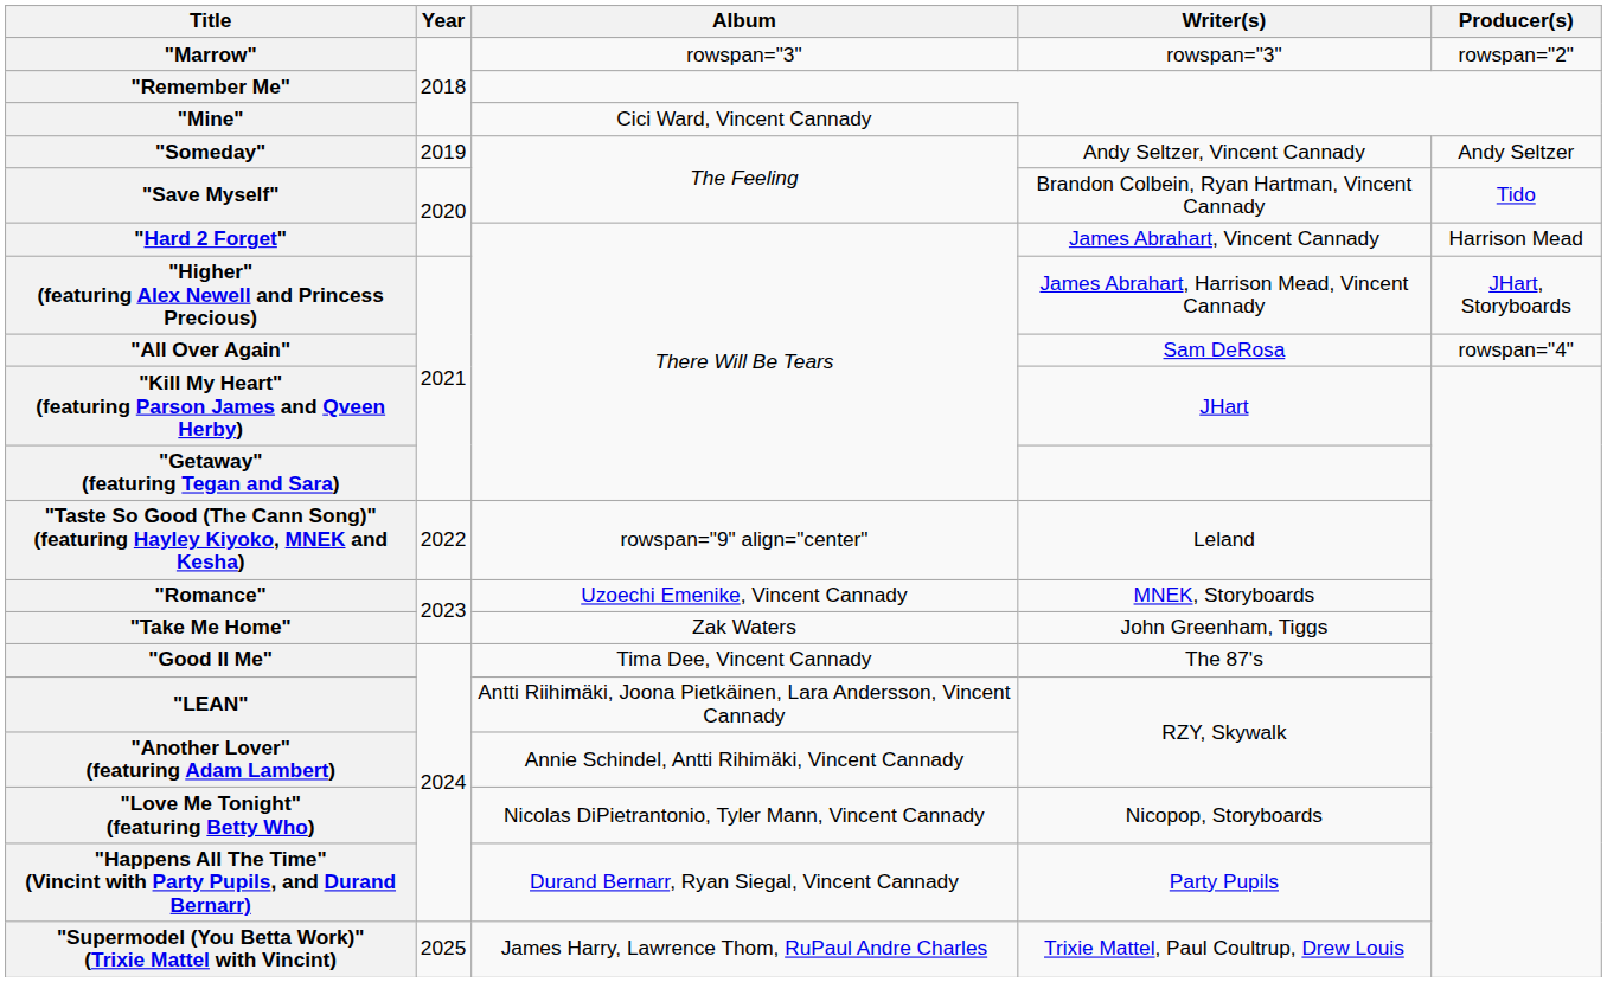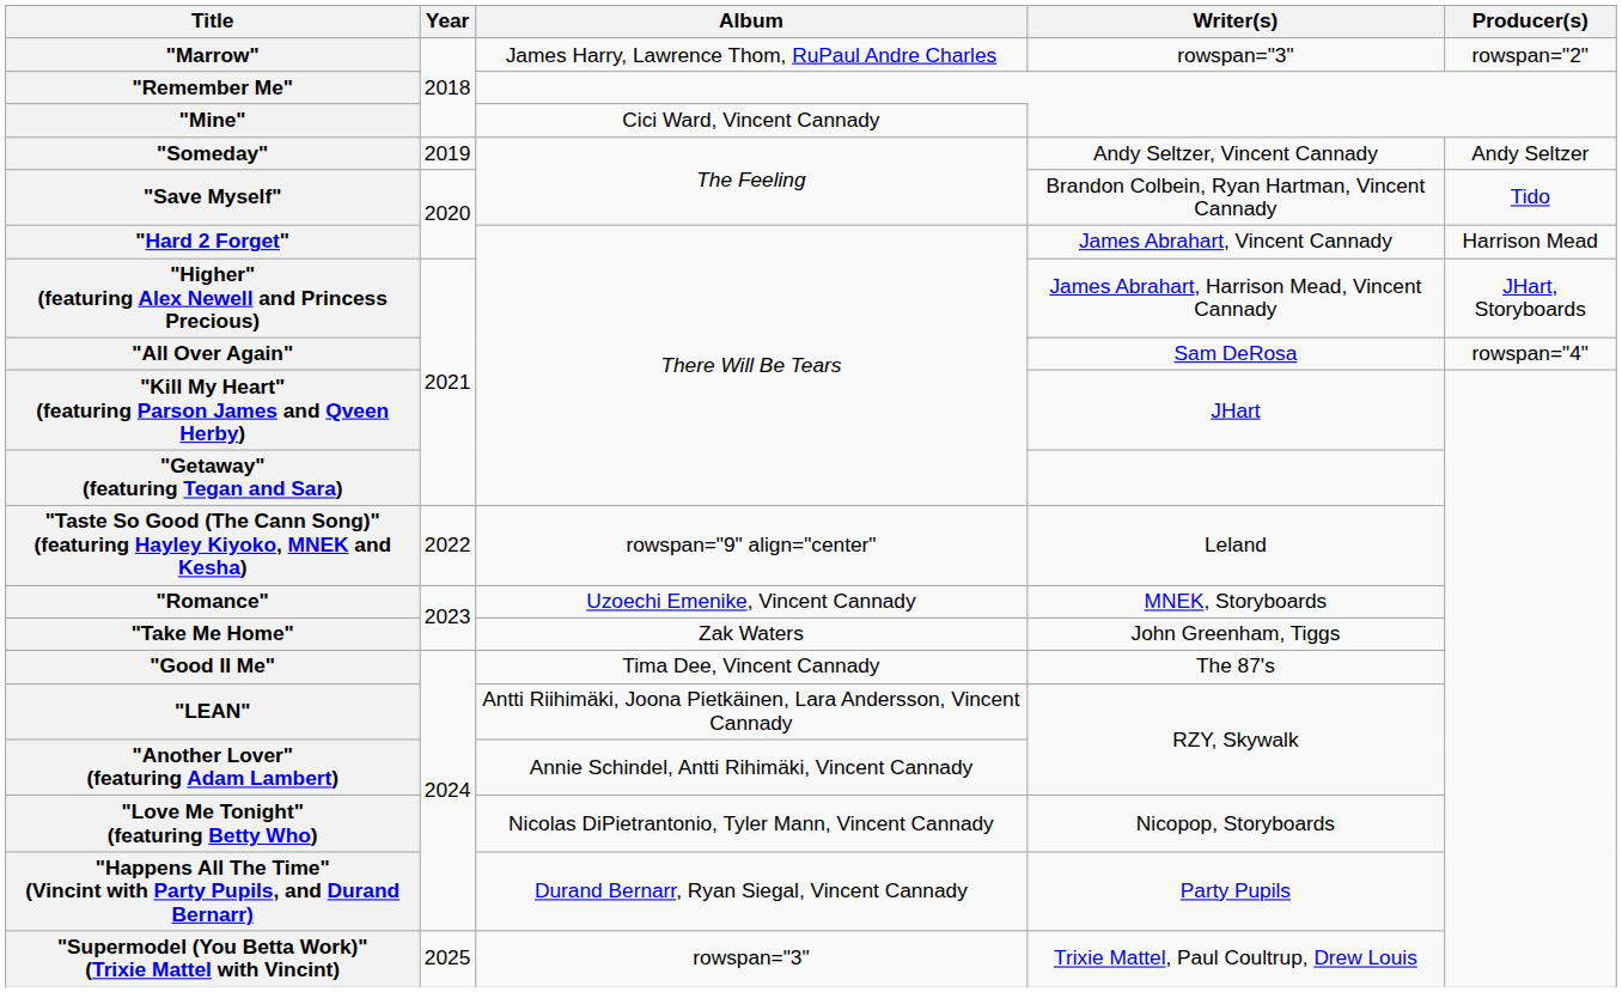"Marrow" | Album: rowspan="3" -> James Harry, Lawrence Thom, RuPaul Andre Charles
"Supermodel (You Betta Work)" (Trixie Mattel with Vincint) | Album: James Harry, Lawrence Thom, RuPaul Andre Charles -> rowspan="3"
